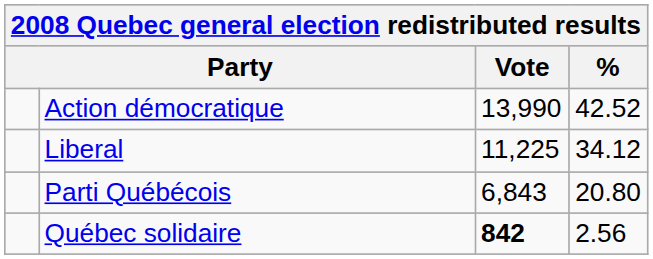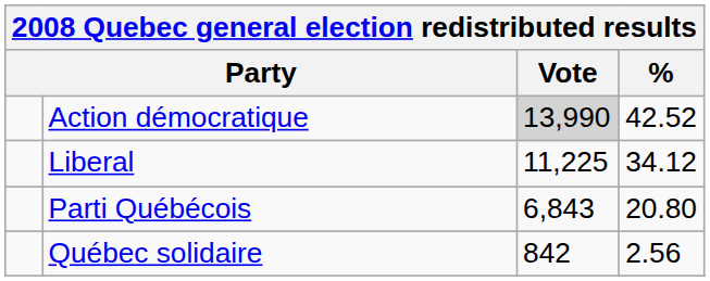Action démocratique | Vote: no background -> lightgrey background
Québec solidaire | Vote: bold -> normal
